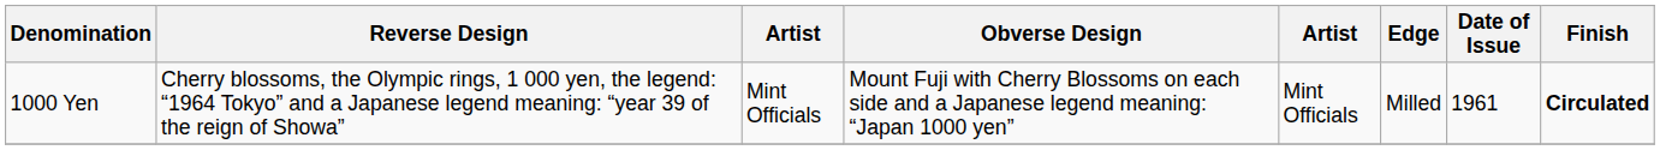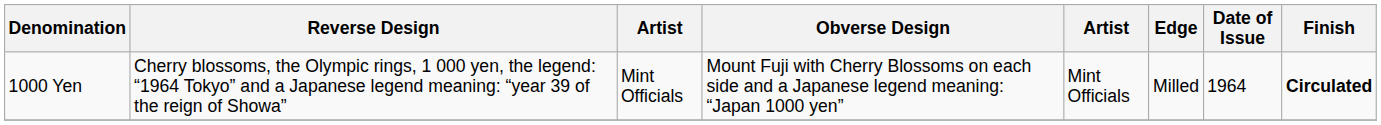1000 Yen | Date of Issue: 1961 -> 1964
